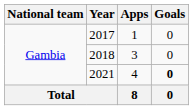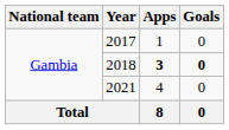2018 | Apps: normal -> bold
2018 | Goals: normal -> bold
2021 | Goals: bold -> normal
